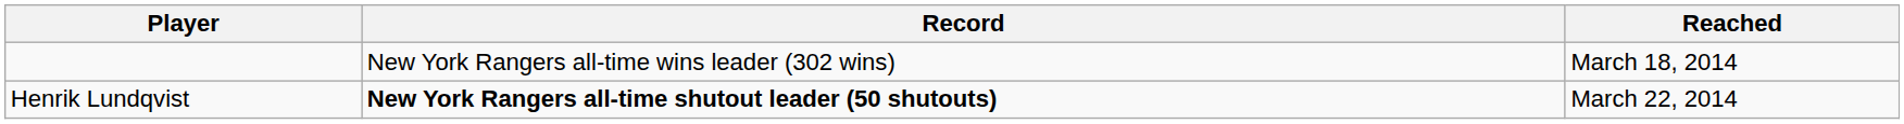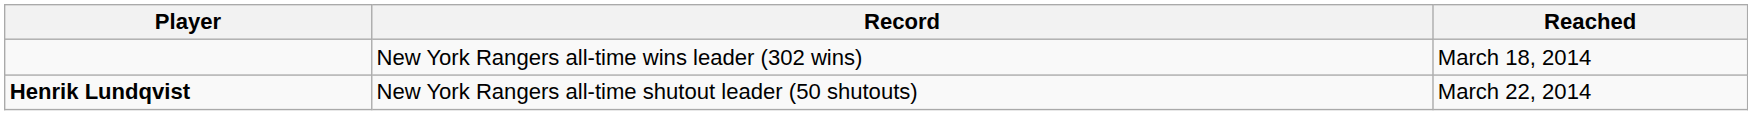row 3 | Player: normal -> bold
row 3 | Record: bold -> normal
